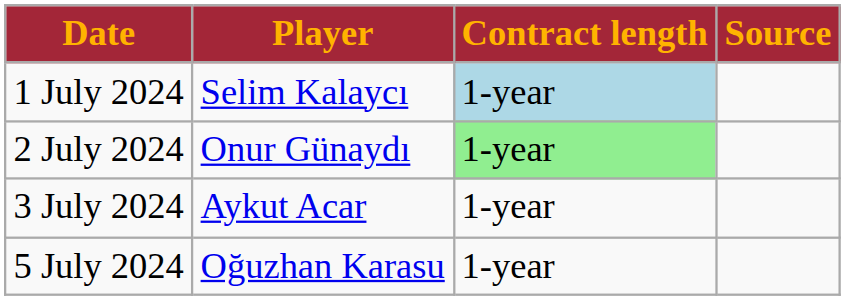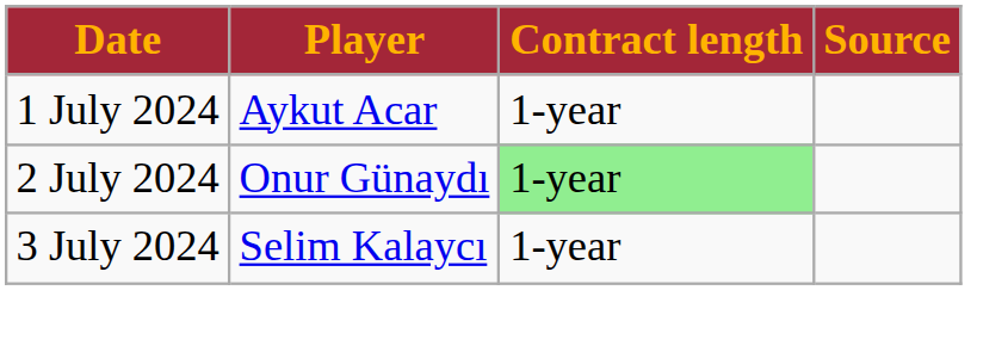1 July 2024 | Player: Selim Kalaycı -> Aykut Acar
1 July 2024 | Contract length: lightblue background -> no background
3 July 2024 | Player: Aykut Acar -> Selim Kalaycı
- row: 5 July 2024 | Oğuzhan Karasu | 1-year
